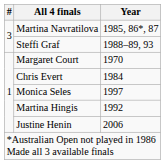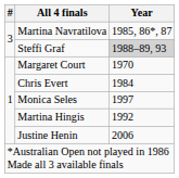Steffi Graf | Year: no background -> lightgrey background
